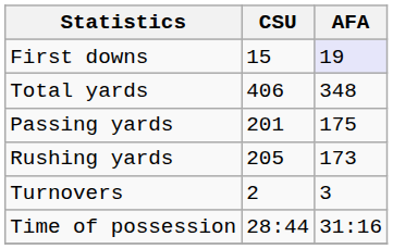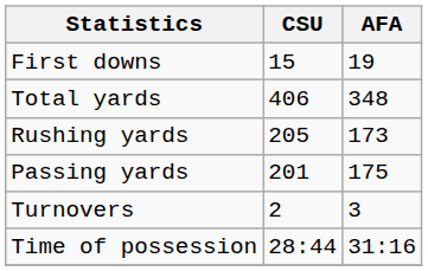First downs | AFA: lavender background -> no background
rows swapped: Rushing yards <-> Passing yards
